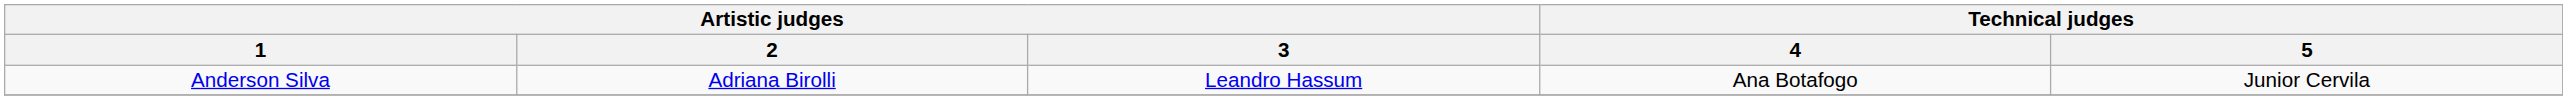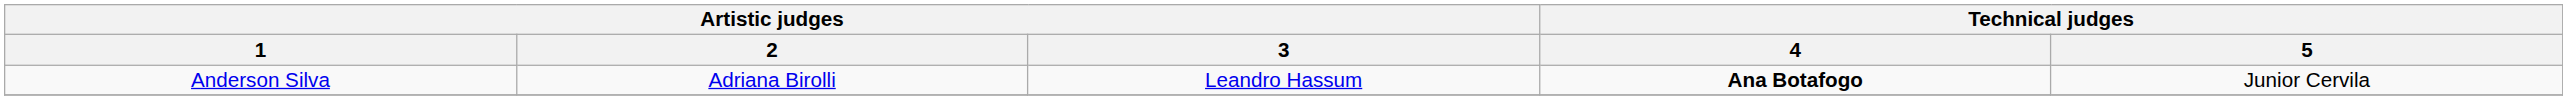Anderson Silva | Technical judges / 4: normal -> bold
